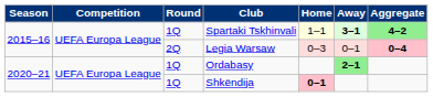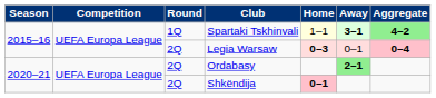Legia Warsaw | Home: normal -> bold
Ordabasy | Round: 1Q -> 2Q
Shkëndija | Round: 1Q -> 2Q
